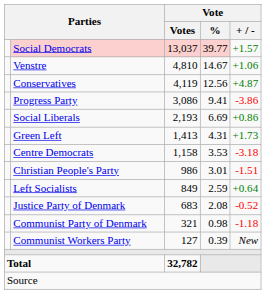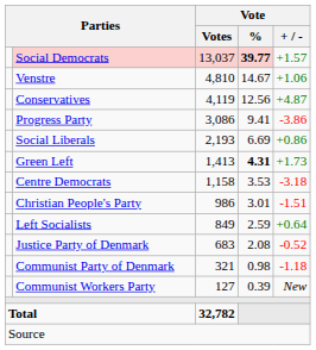Social Democrats | Vote / %: normal -> bold
Green Left | Vote / %: normal -> bold
